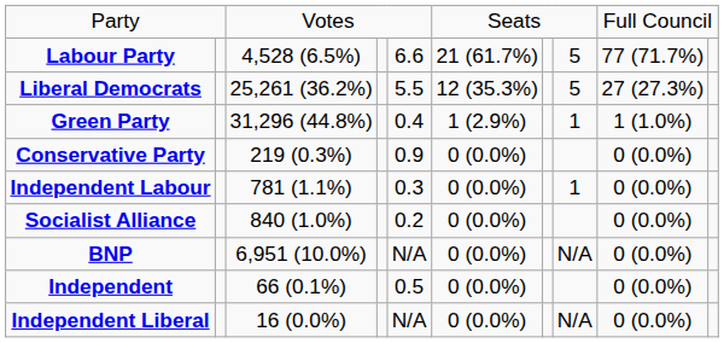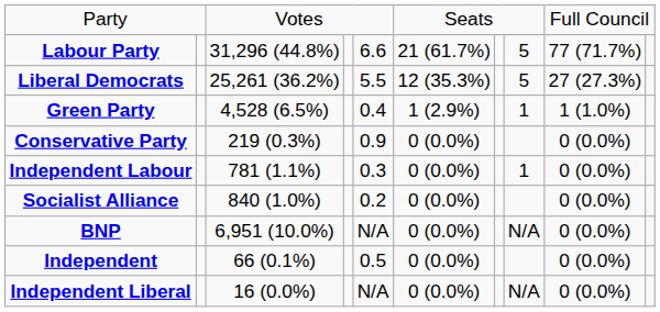Labour Party | column 3: 4,528 (6.5%) -> 31,296 (44.8%)
Green Party | column 3: 31,296 (44.8%) -> 4,528 (6.5%)
